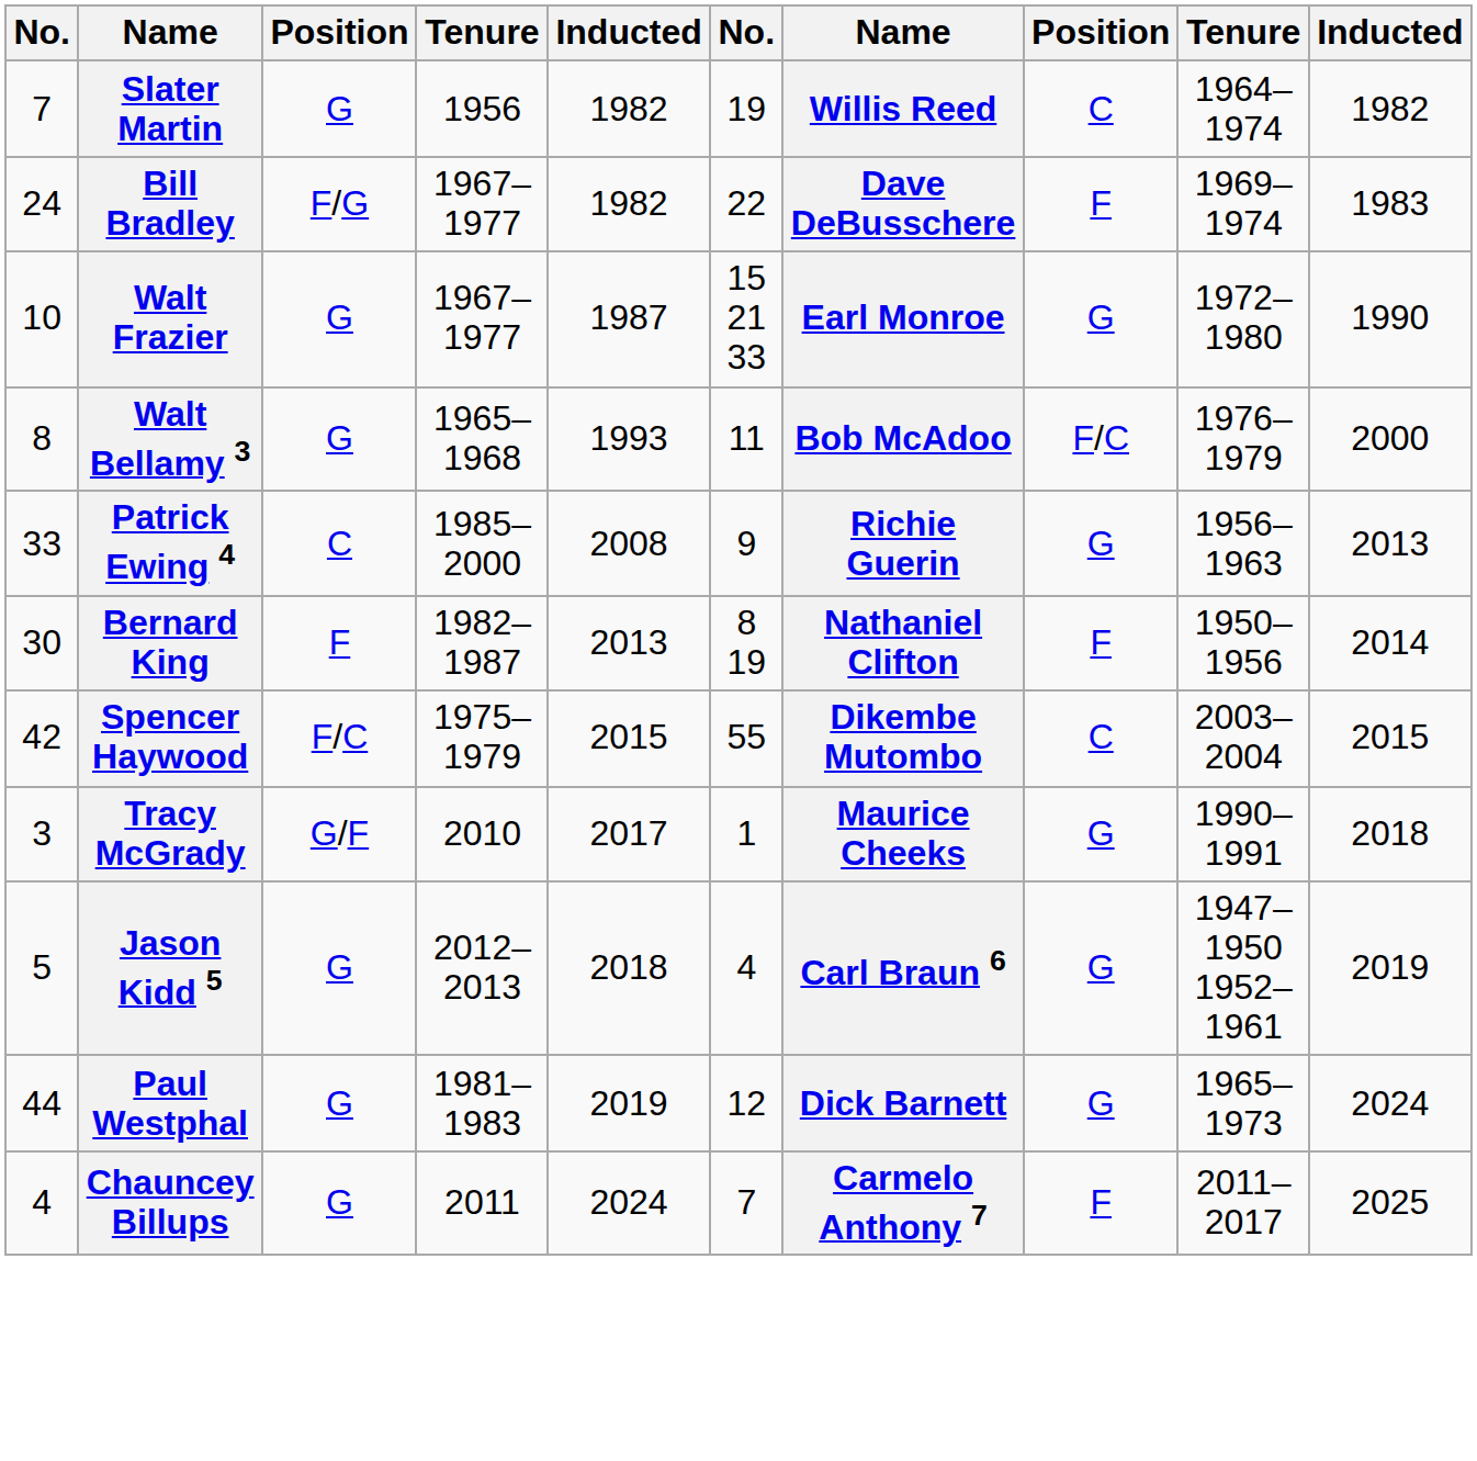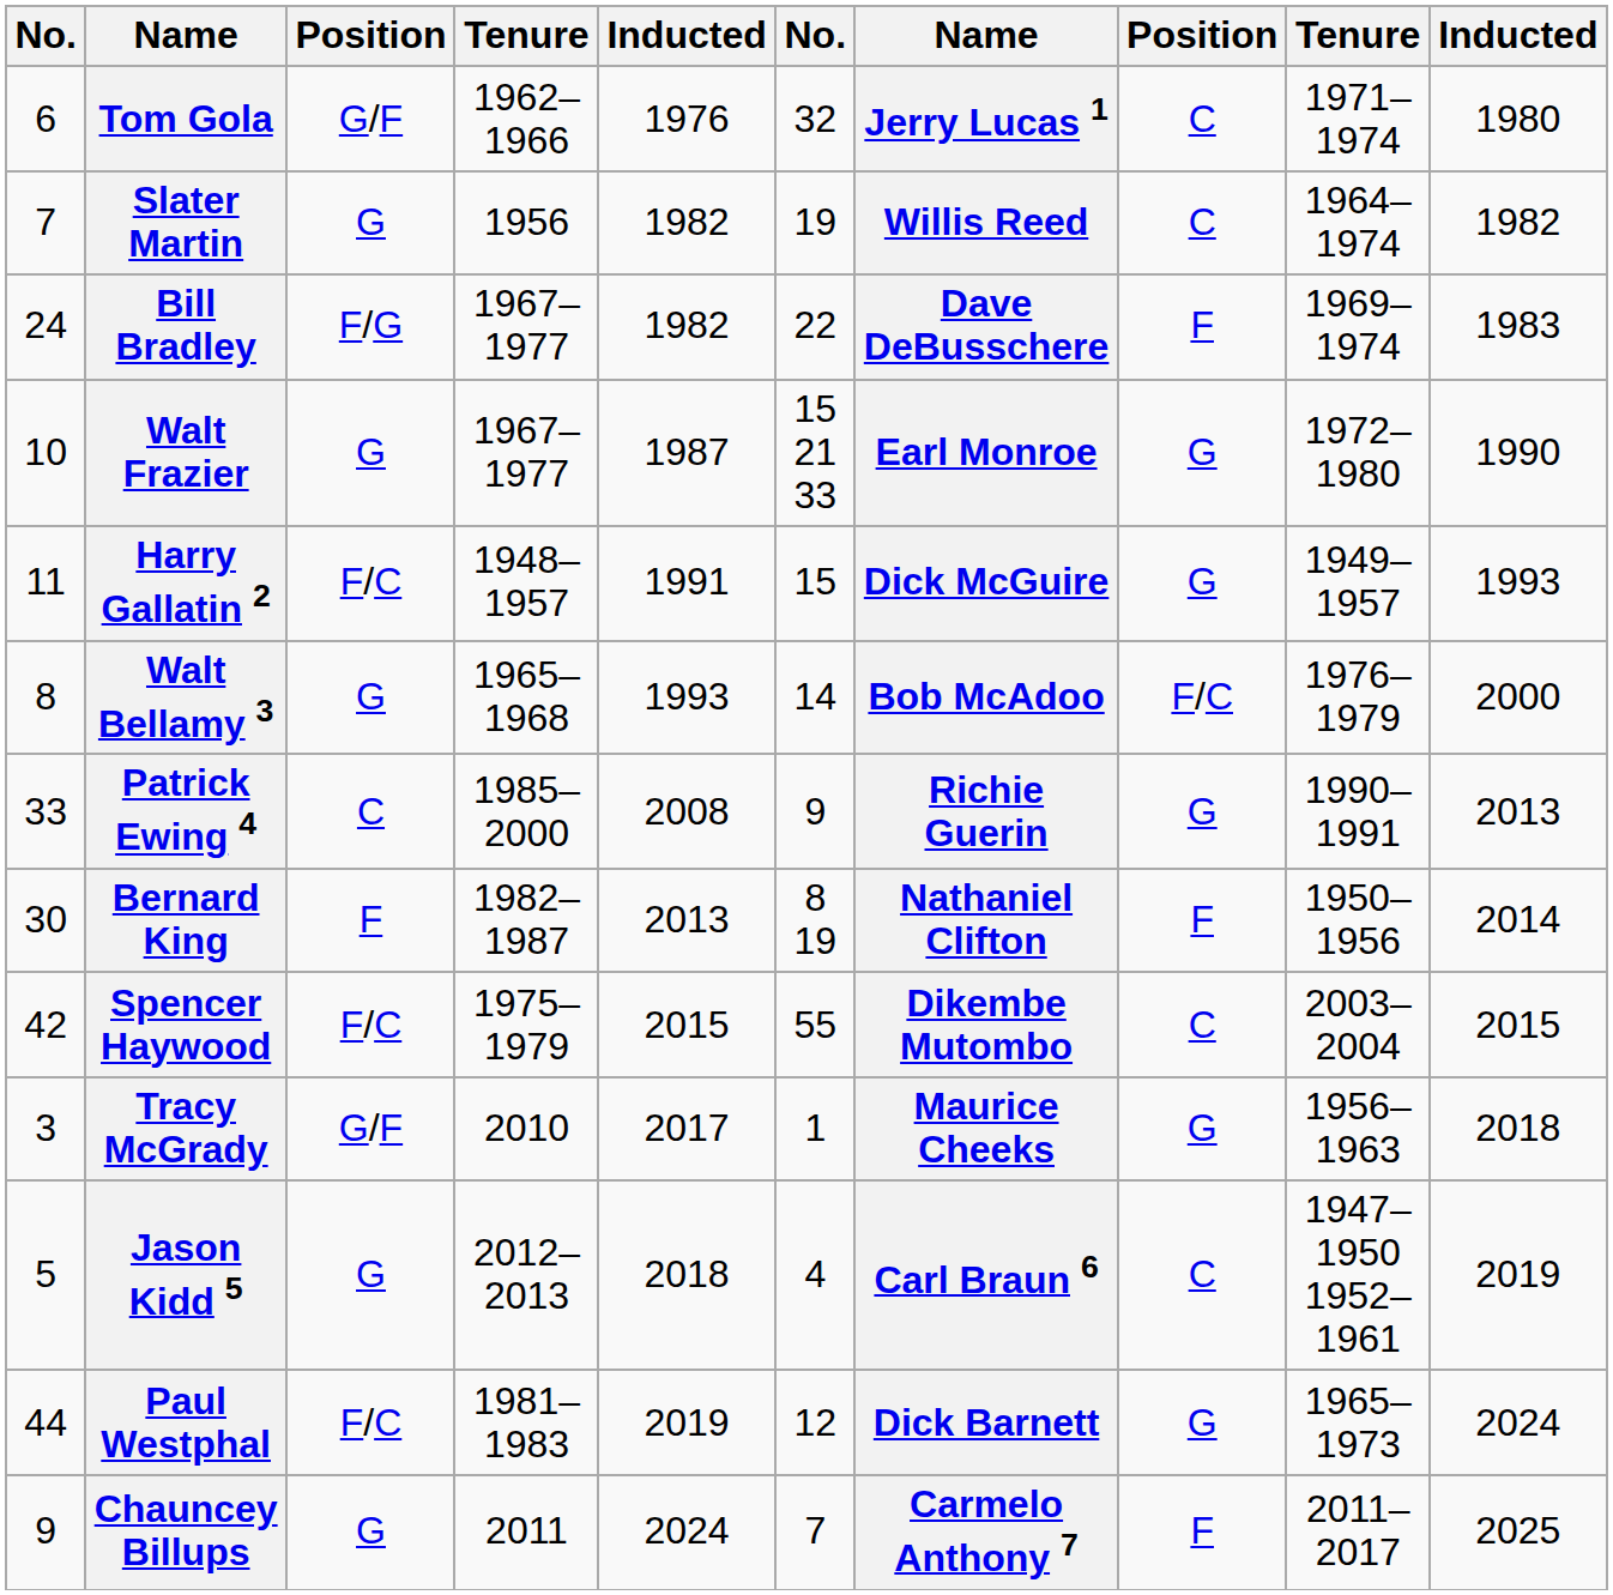+ row: 6 | Tom Gola | G/F | 1962–1966 | 1976 | 32 | Jerry Lucas 1 | C | 1971–1974 | 1980
+ row: 11 | Harry Gallatin 2 | F/C | 1948–1957 | 1991 | 15 | Dick McGuire | G | 1949–1957 | 1993
Walt Bellamy 3 | column 6: 11 -> 14
Patrick Ewing 4 | column 9: 1956–1963 -> 1990–1991
Tracy McGrady | column 9: 1990–1991 -> 1956–1963
Jason Kidd 5 | column 8: G -> C
Paul Westphal | column 3: G -> F/C
Chauncey Billups | column 1: 4 -> 9
